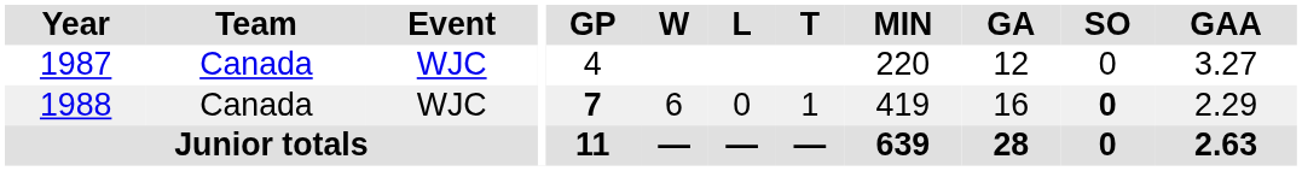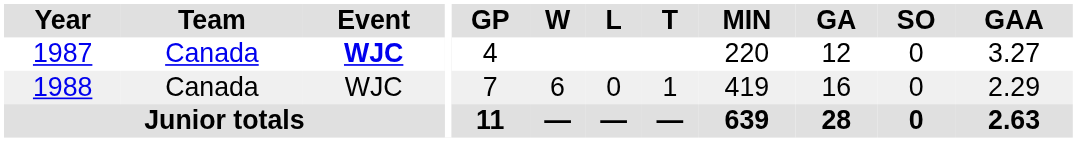1987 | Event: normal -> bold
1988 | GP: bold -> normal
1988 | SO: bold -> normal
